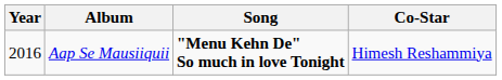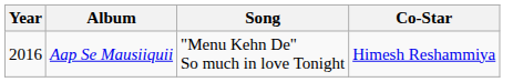Aap Se Mausiiquii | Song: bold -> normal
